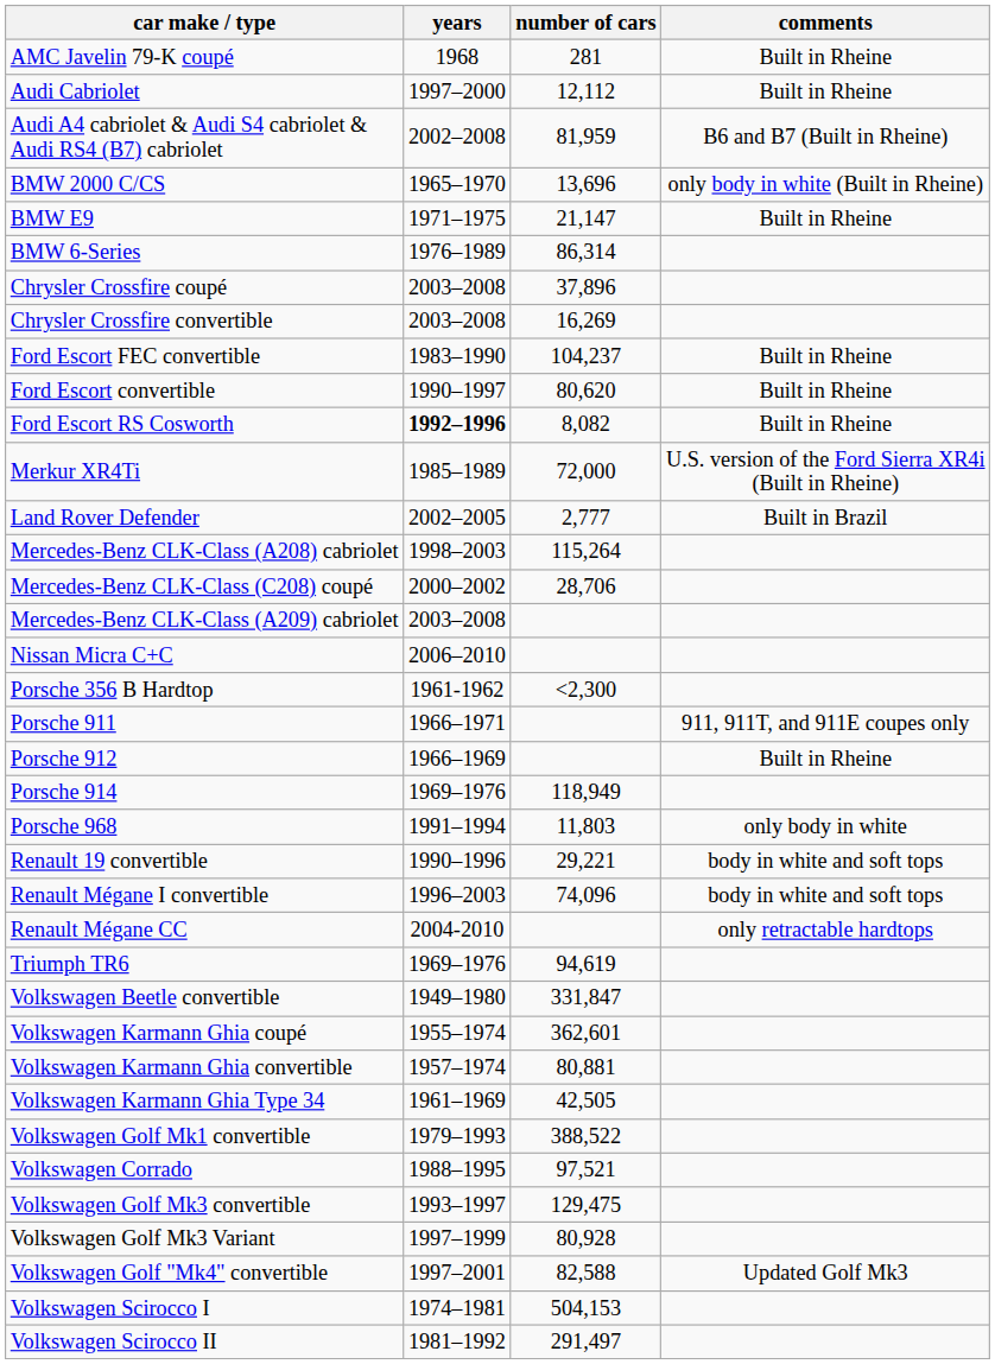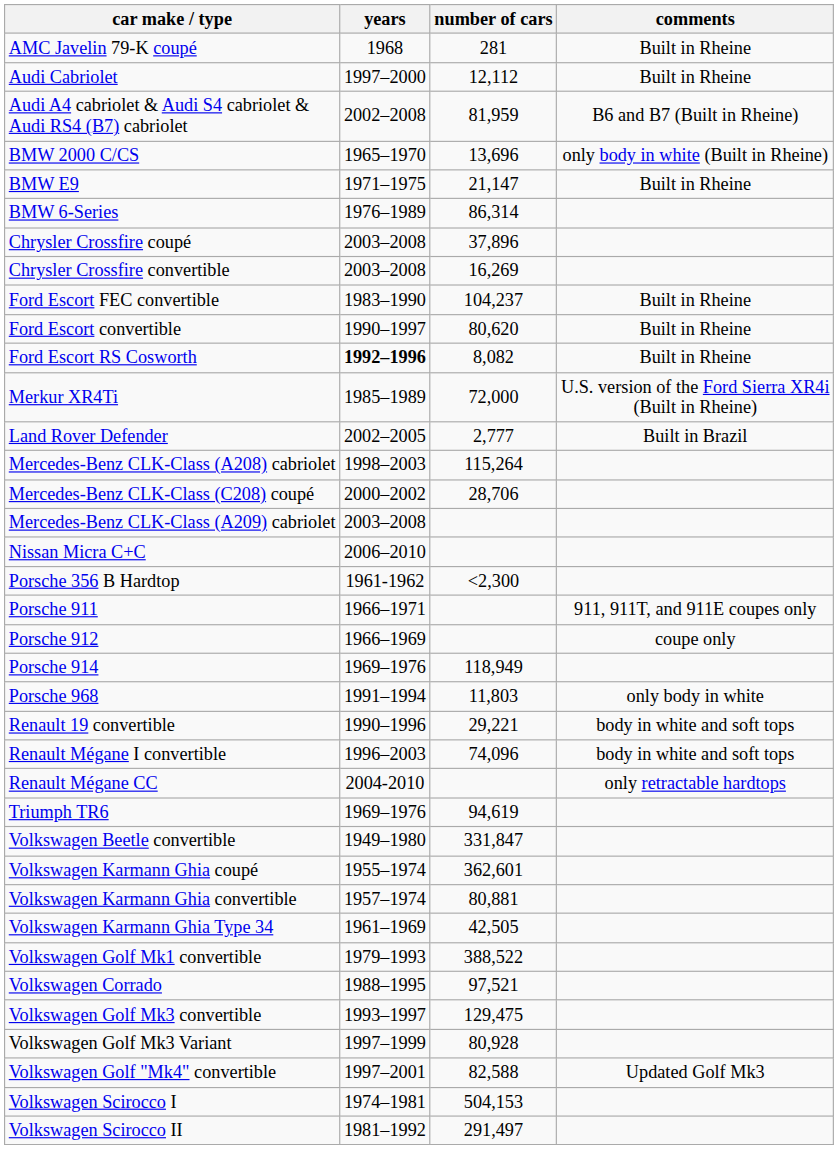Porsche 912 | comments: Built in Rheine -> coupe only
